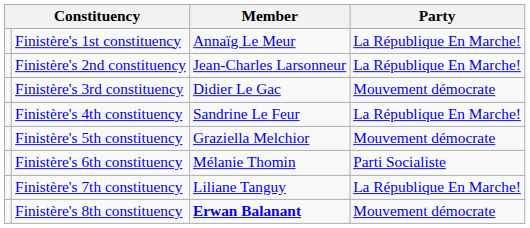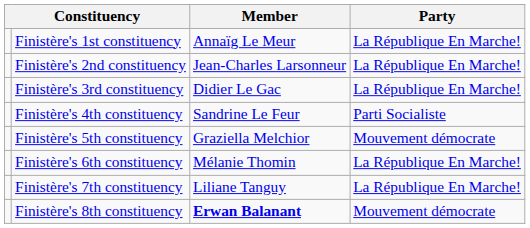Finistère's 3rd constituency | Party: Mouvement démocrate -> La République En Marche!
Finistère's 4th constituency | Party: La République En Marche! -> Parti Socialiste
Finistère's 6th constituency | Party: Parti Socialiste -> La République En Marche!
